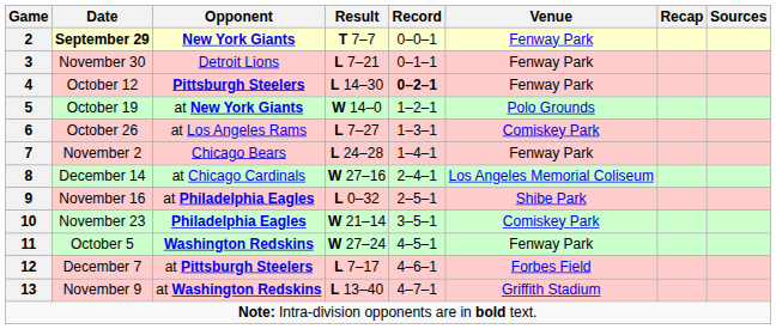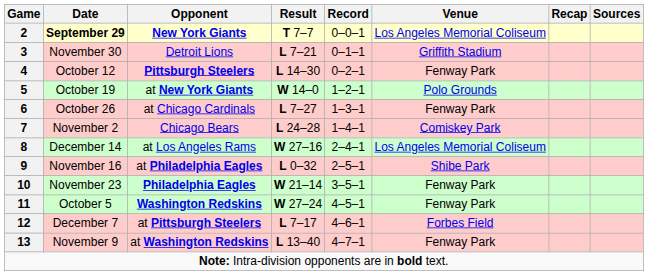2 | Venue: Fenway Park -> Los Angeles Memorial Coliseum
3 | Venue: Fenway Park -> Griffith Stadium
4 | Record: bold -> normal
6 | Opponent: at Los Angeles Rams -> at Chicago Cardinals
6 | Venue: Comiskey Park -> Fenway Park
7 | Venue: Fenway Park -> Comiskey Park
8 | Opponent: at Chicago Cardinals -> at Los Angeles Rams
10 | Venue: Comiskey Park -> Fenway Park
13 | Venue: Griffith Stadium -> Fenway Park
